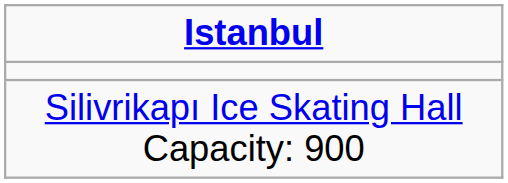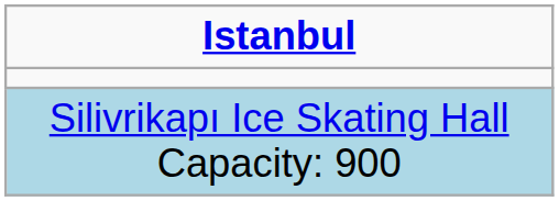row 3 | column 1: no background -> lightblue background
